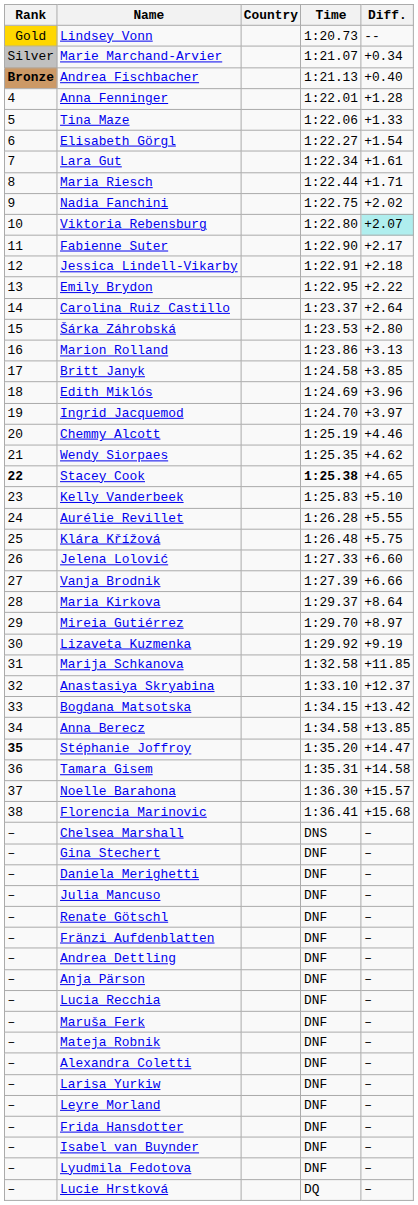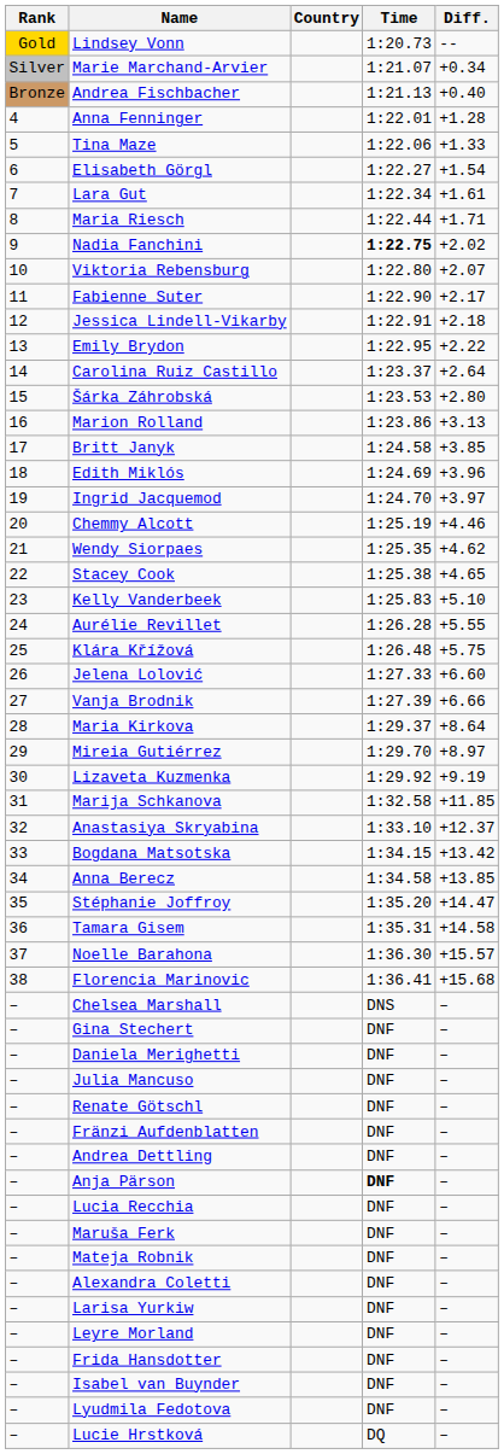Andrea Fischbacher | Rank: bold -> normal
Nadia Fanchini | Time: normal -> bold
Viktoria Rebensburg | Diff.: paleturquoise background -> no background
Stacey Cook | Rank: bold -> normal
Stacey Cook | Time: bold -> normal
Stéphanie Joffroy | Rank: bold -> normal
Anja Pärson | Time: normal -> bold
